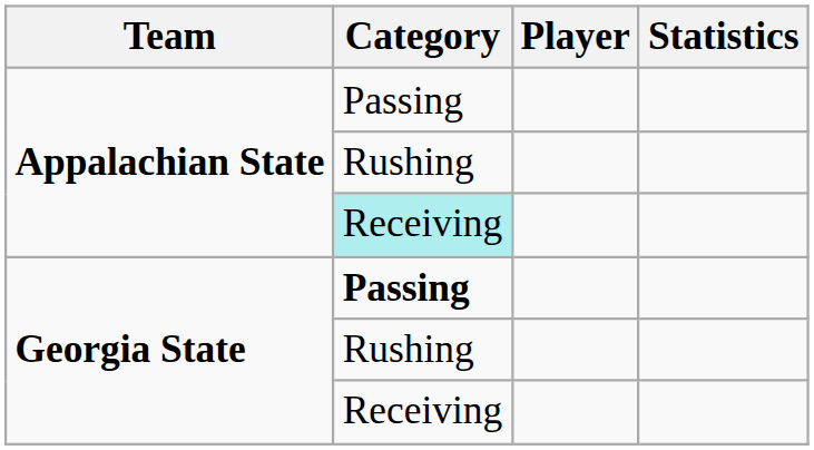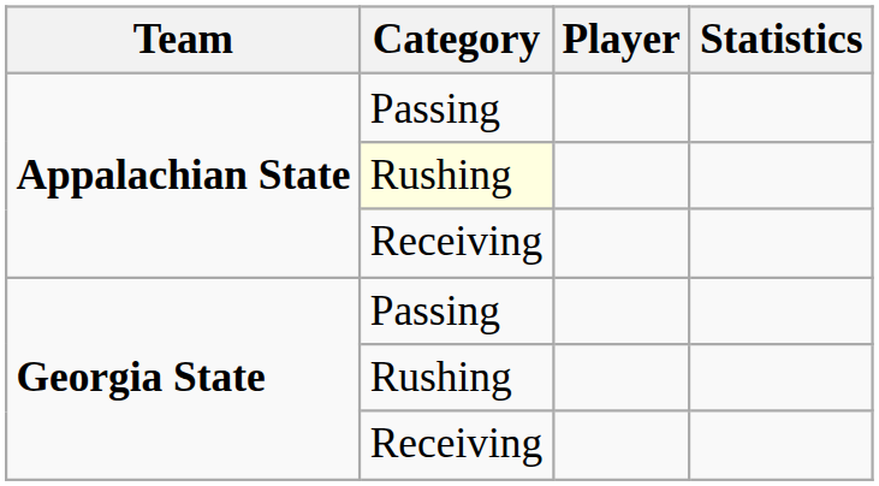Appalachian State / Rushing | Category: no background -> lightyellow background
Appalachian State / Receiving | Category: paleturquoise background -> no background
Georgia State / Passing | Category: bold -> normal
